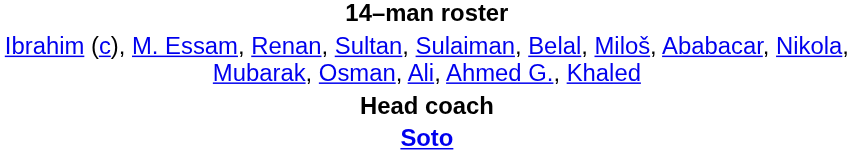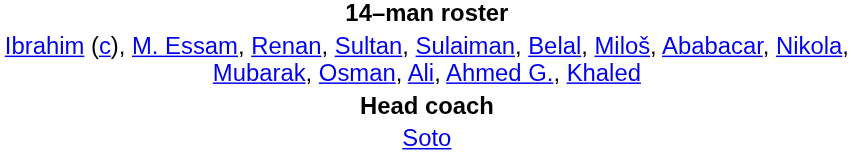row 4 | column 1: bold -> normal
